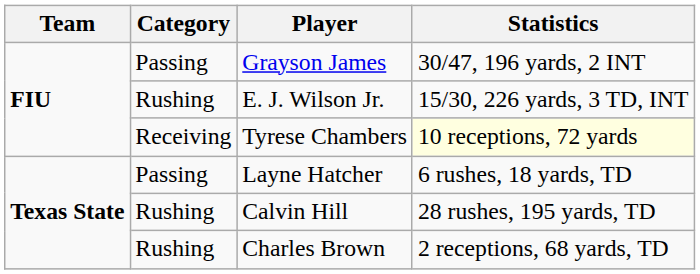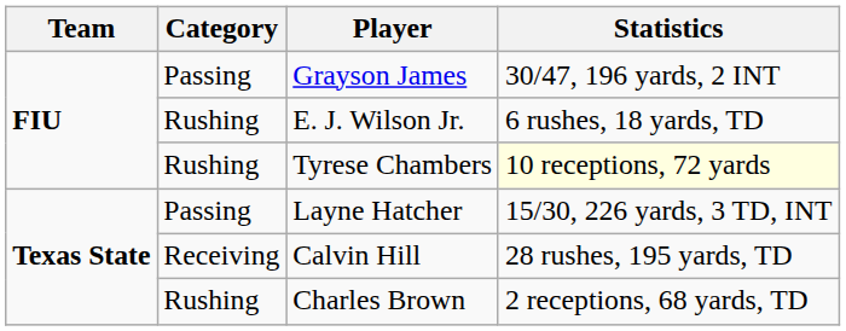E. J. Wilson Jr. | Statistics: 15/30, 226 yards, 3 TD, INT -> 6 rushes, 18 yards, TD
Tyrese Chambers | Category: Receiving -> Rushing
Layne Hatcher | Statistics: 6 rushes, 18 yards, TD -> 15/30, 226 yards, 3 TD, INT
Calvin Hill | Category: Rushing -> Receiving
